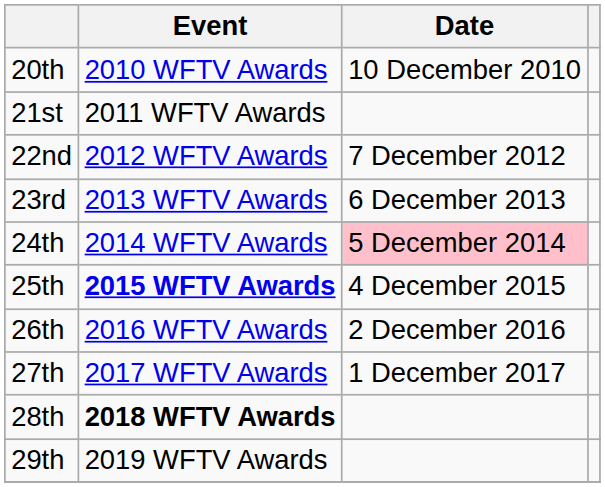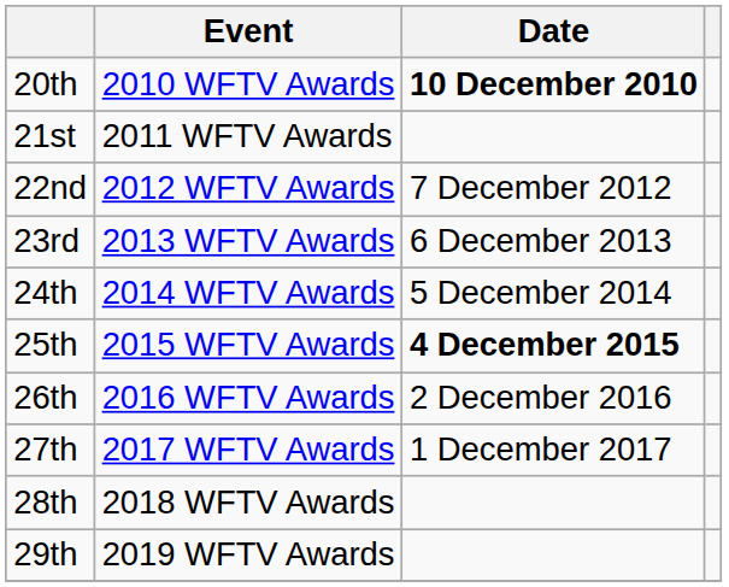20th | Date: normal -> bold
24th | Date: pink background -> no background
25th | Event: bold -> normal
25th | Date: normal -> bold
28th | Event: bold -> normal
